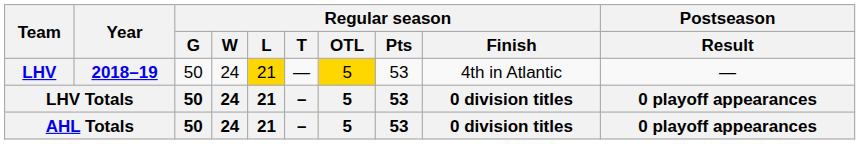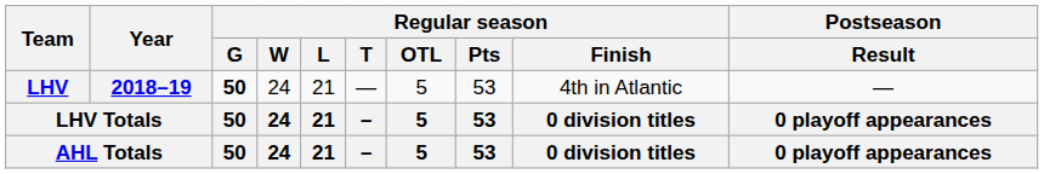LHV | Regular season / G: normal -> bold
LHV | Regular season / L: gold background -> no background
LHV | Regular season / OTL: gold background -> no background
